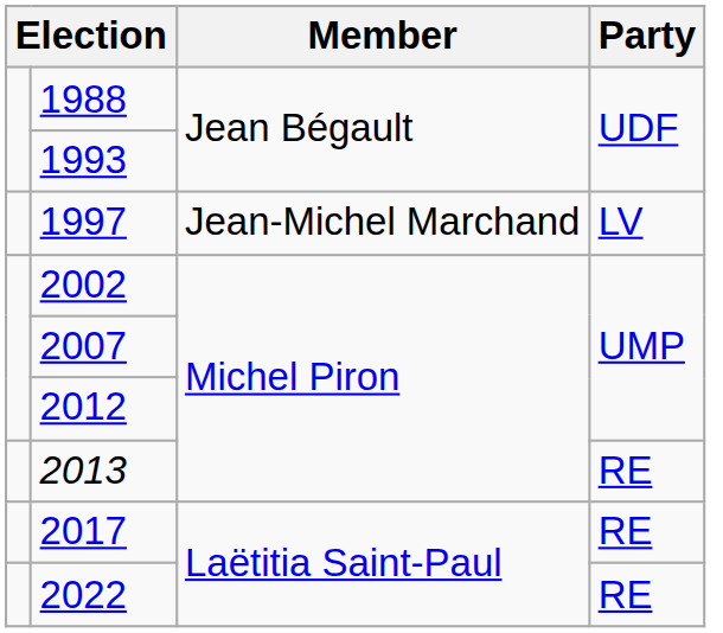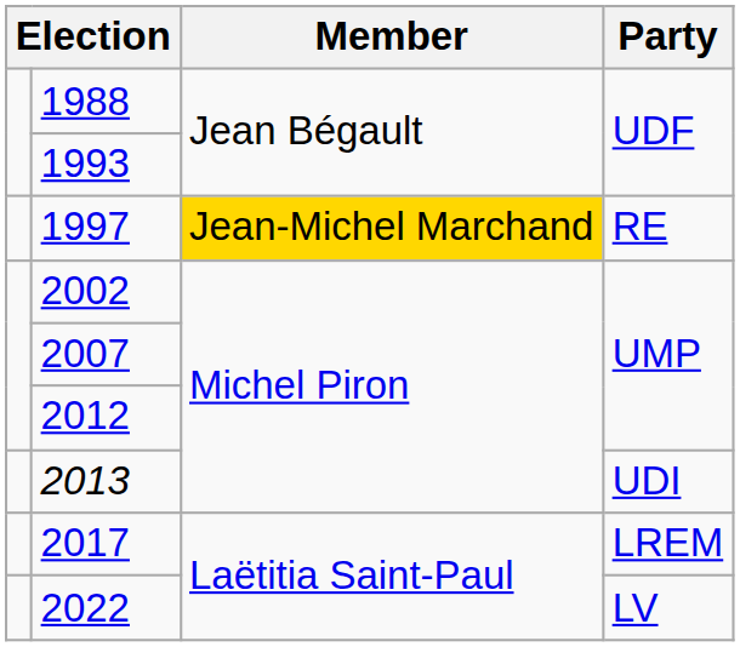1997 | Member: no background -> gold background
1997 | Party: LV -> RE
2013 | Party: RE -> UDI
2017 | Party: RE -> LREM
2022 | Party: RE -> LV
